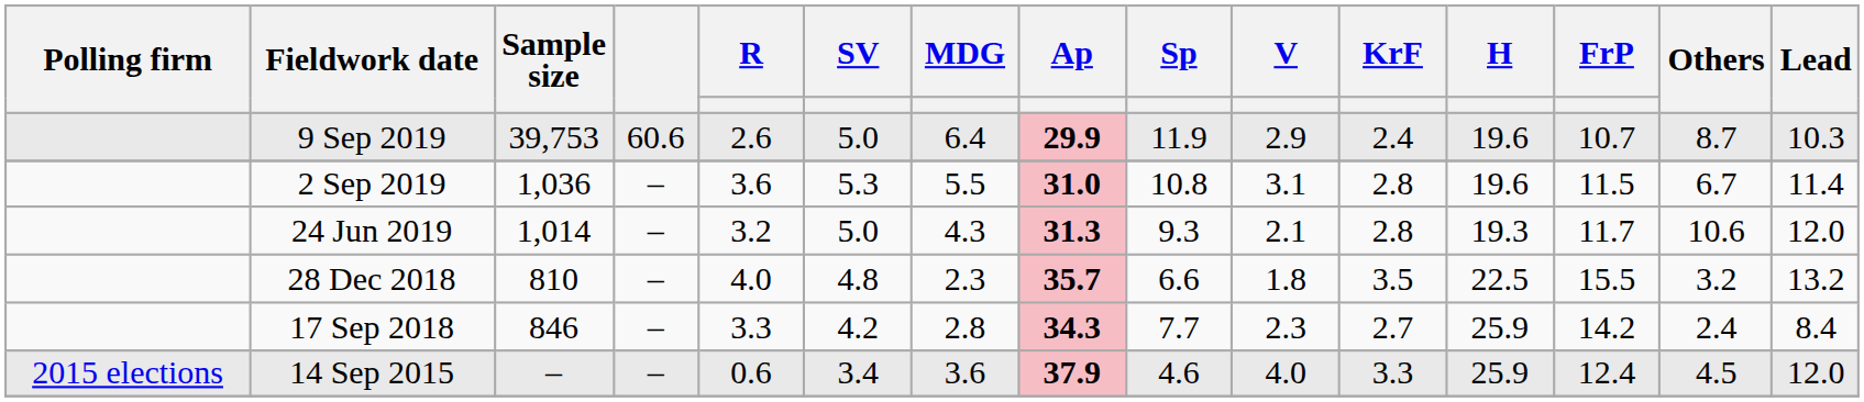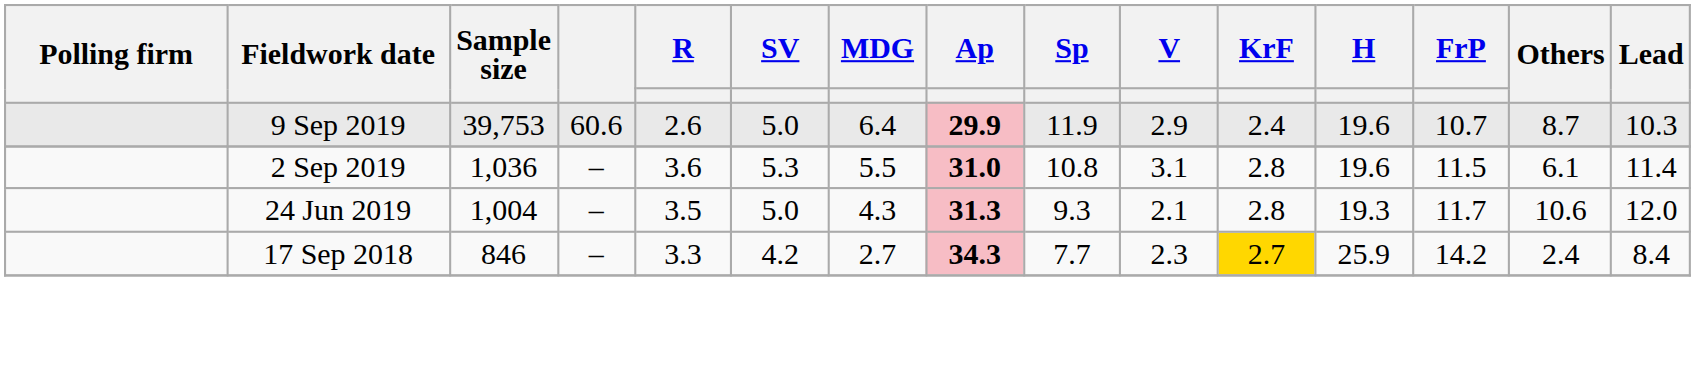2 Sep 2019 | Others: 6.7 -> 6.1
24 Jun 2019 | Sample size: 1,014 -> 1,004
24 Jun 2019 | R: 3.2 -> 3.5
- row: 28 Dec 2018 | 810 | – | 4.0 | 4.8 | 2.3 | 35.7 | 6.6 | 1.8 | 3.5 | 22.5 | 15.5 | 3.2 | 13.2
17 Sep 2018 | MDG: 2.8 -> 2.7
17 Sep 2018 | KrF: no background -> gold background
- row: 2015 elections | 14 Sep 2015 | – | – | 0.6 | 3.4 | 3.6 | 37.9 | 4.6 | 4.0 | 3.3 | 25.9 | 12.4 | 4.5 | 12.0
